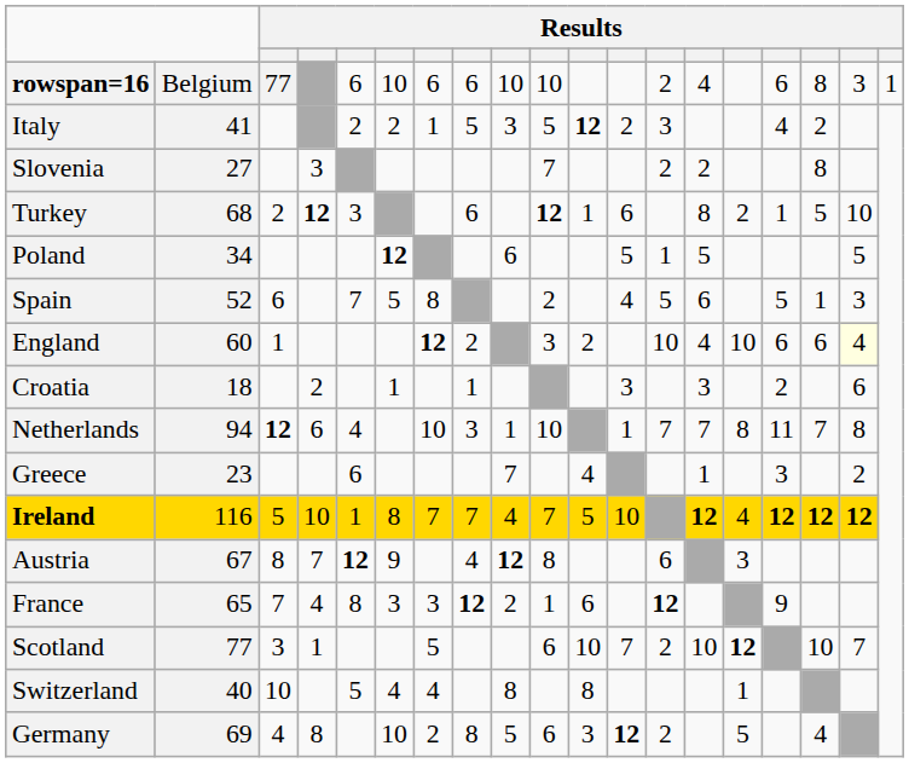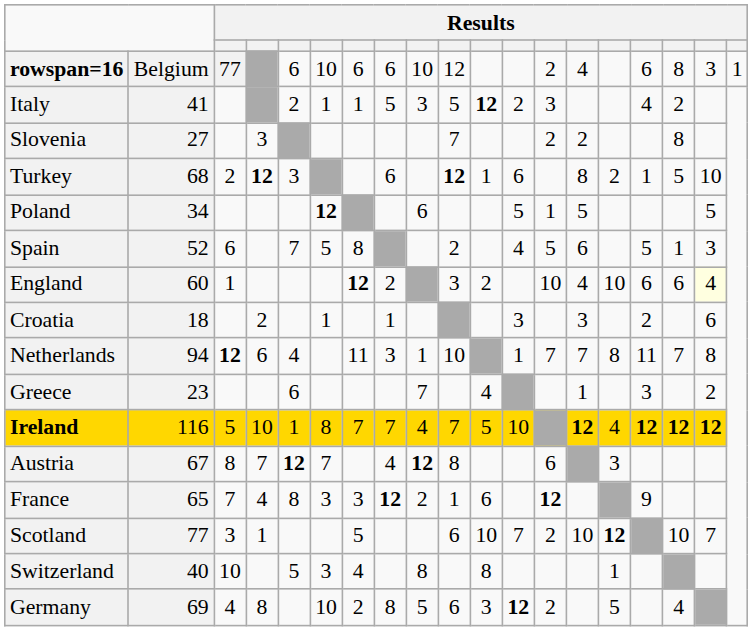rowspan=16 | column 10: 10 -> 12
Italy | column 6: 2 -> 1
Netherlands | column 7: 10 -> 11
Austria | column 6: 9 -> 7
Switzerland | column 6: 4 -> 3
